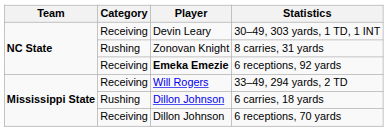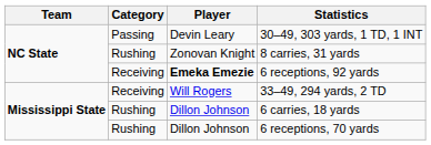30–49, 303 yards, 1 TD, 1 INT | Category: Receiving -> Passing
6 receptions, 70 yards | Category: Receiving -> Rushing
